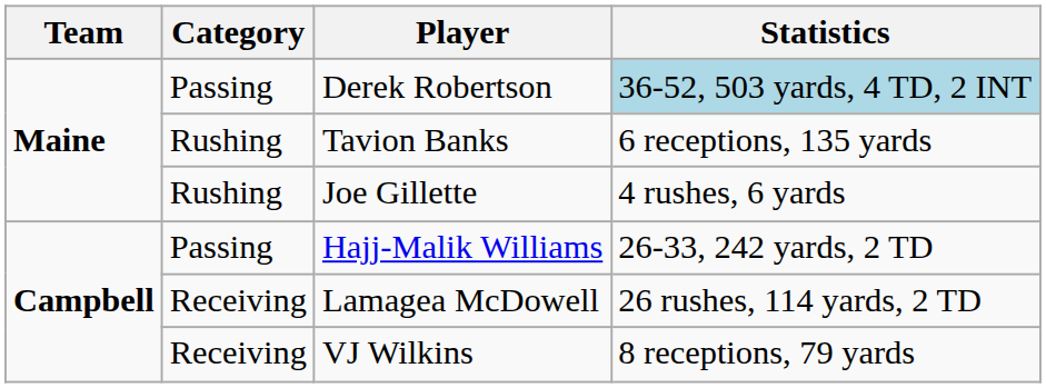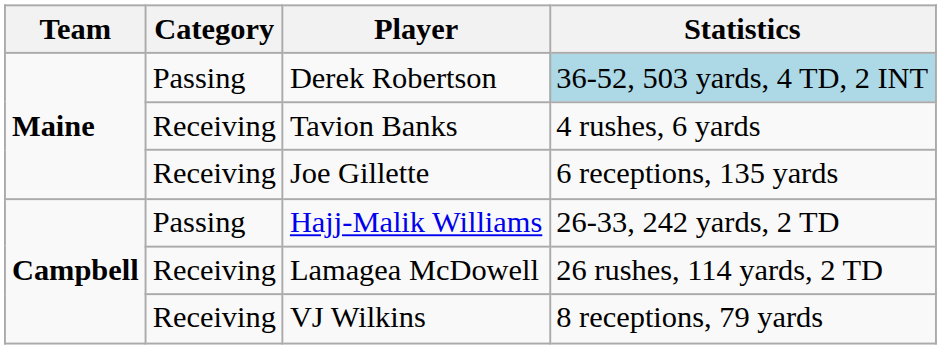Tavion Banks | Category: Rushing -> Receiving
Tavion Banks | Statistics: 6 receptions, 135 yards -> 4 rushes, 6 yards
Joe Gillette | Category: Rushing -> Receiving
Joe Gillette | Statistics: 4 rushes, 6 yards -> 6 receptions, 135 yards
